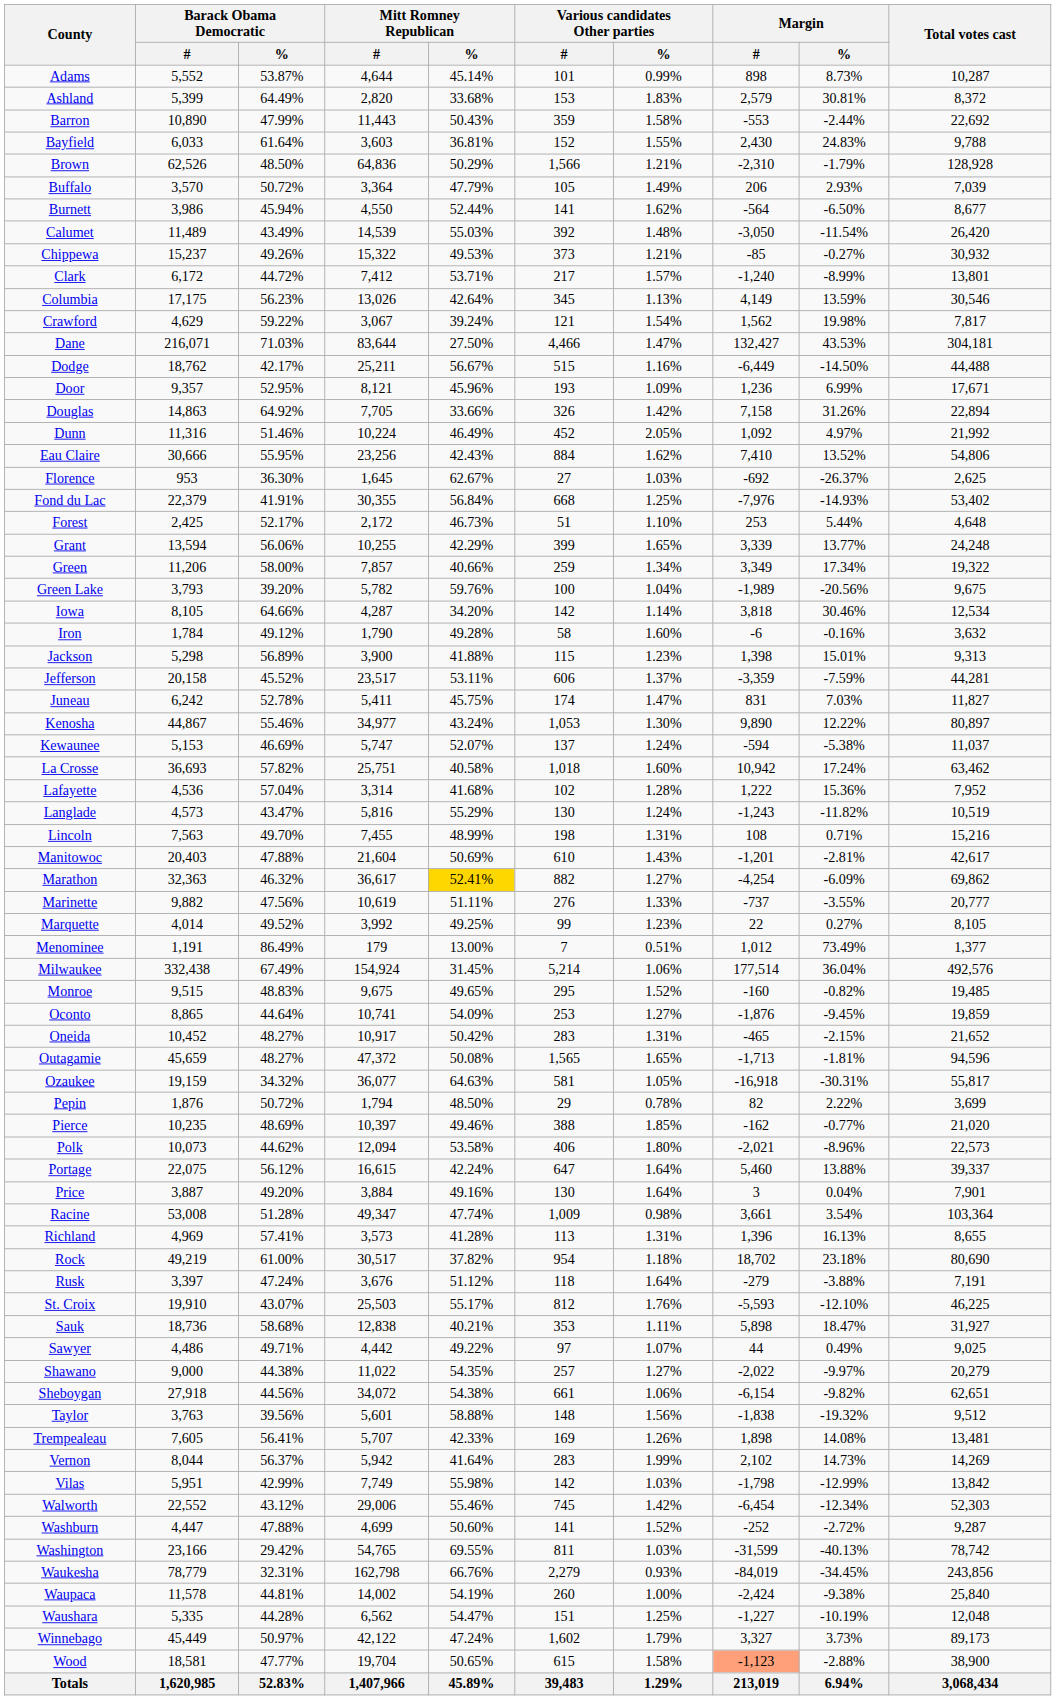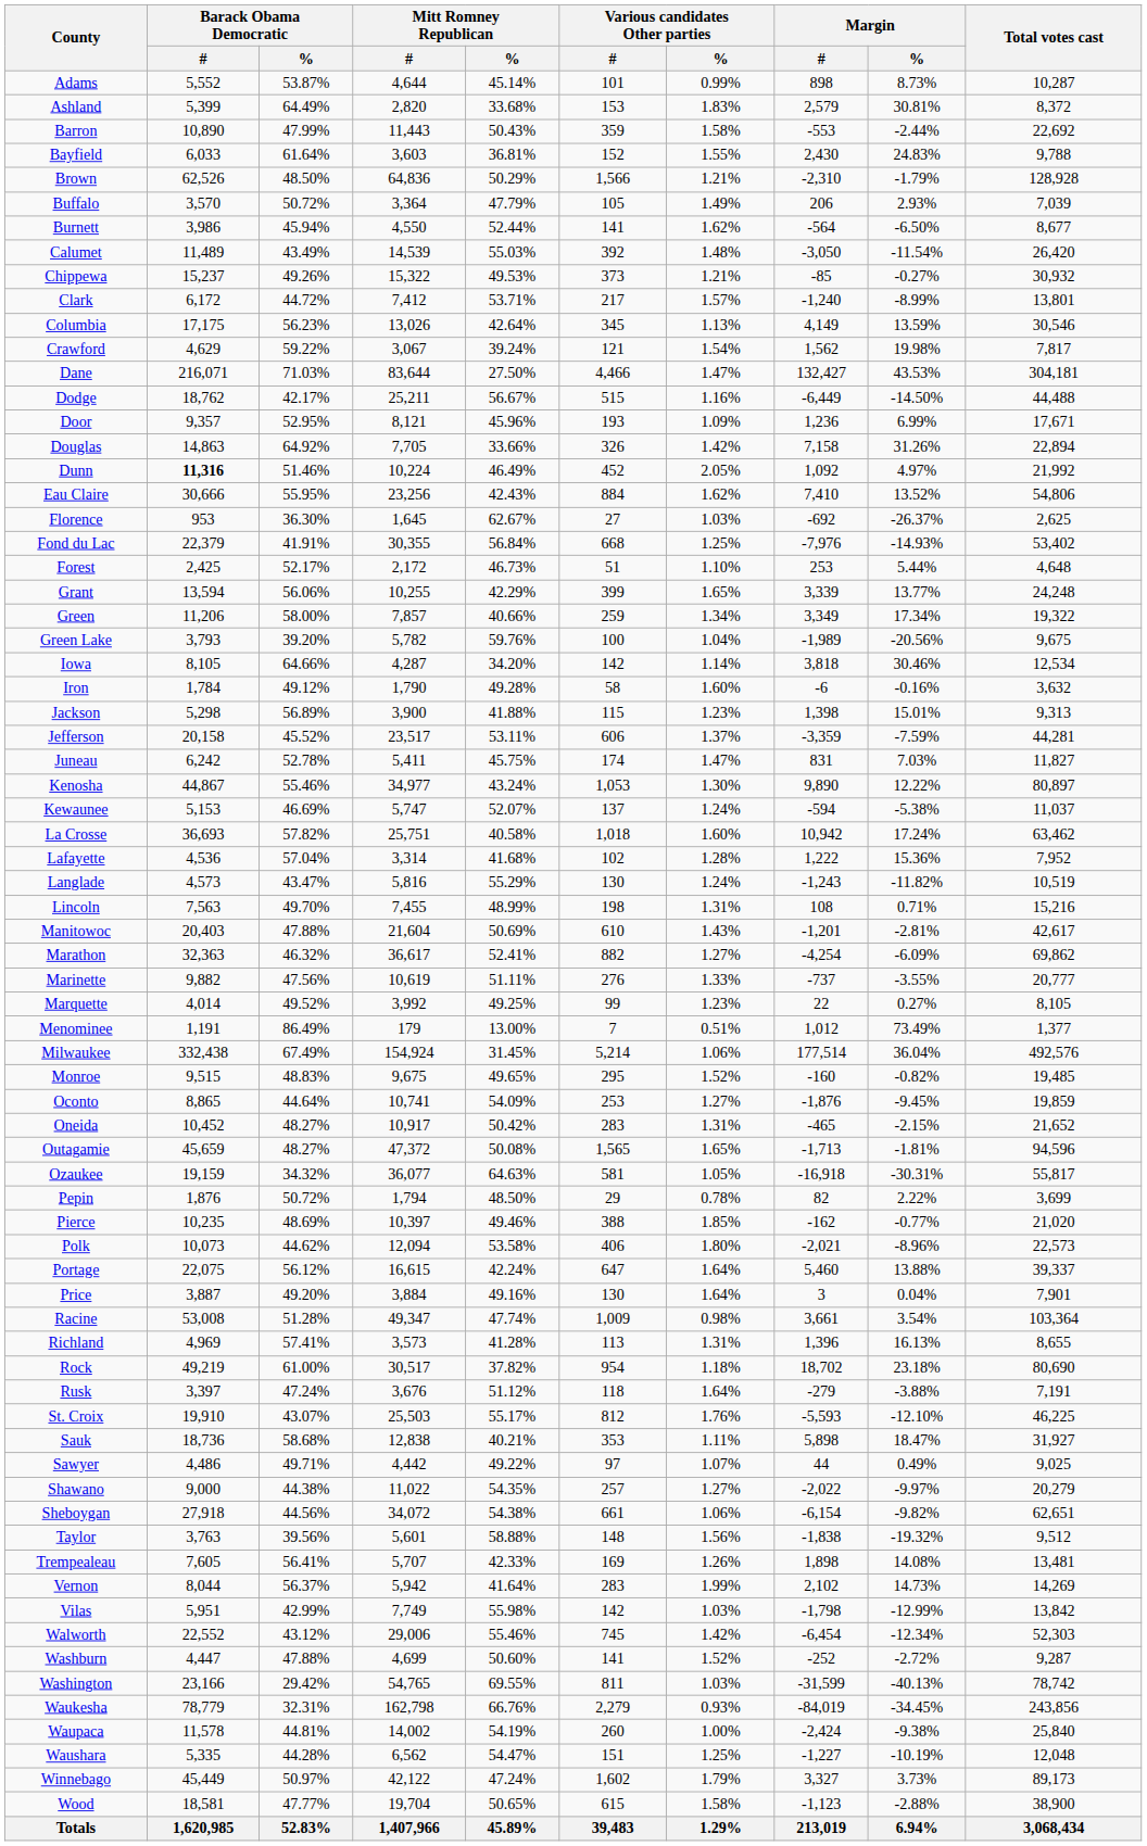Dunn | Barack Obama Democratic / #: normal -> bold
Marathon | Mitt Romney Republican / %: gold background -> no background
Wood | Margin / #: lightsalmon background -> no background
